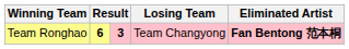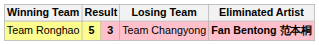Team Ronghao | column 2: 6 -> 5
